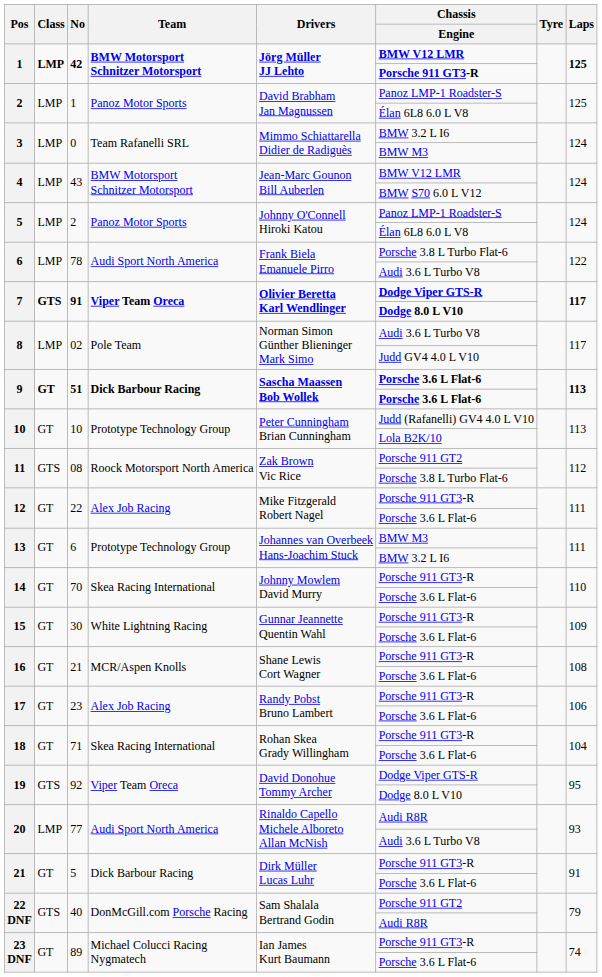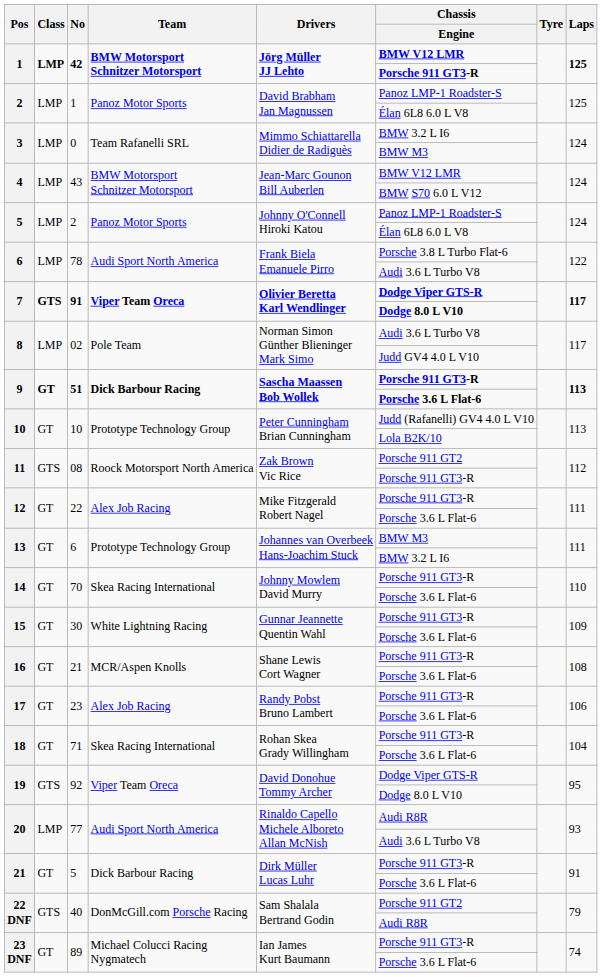row 19 | Chassis / Engine: Porsche 3.6 L Flat-6 -> Porsche 911 GT3-R
row 24 | Chassis / Engine: Porsche 3.8 L Turbo Flat-6 -> Porsche 911 GT3-R
